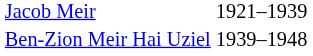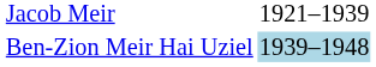Ben-Zion Meir Hai Uziel | column 2: no background -> lightblue background
